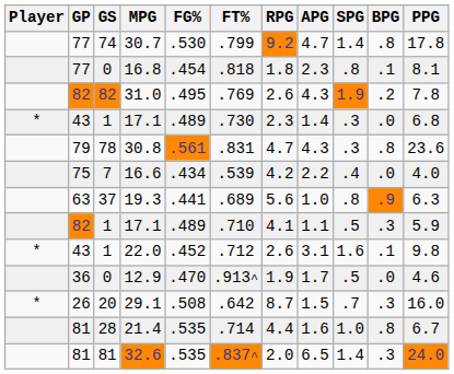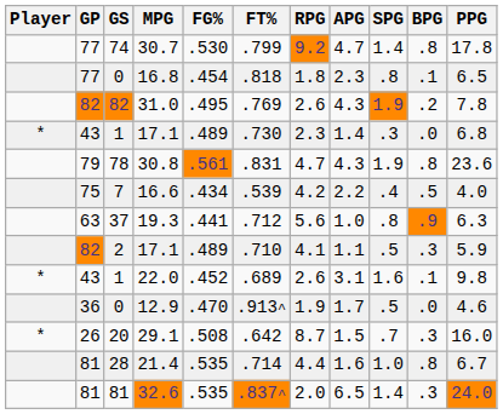16.8 | PPG: 8.1 -> 6.5
30.8 | SPG: .3 -> 1.9
16.6 | BPG: .0 -> .5
19.3 | FT%: .689 -> .712
82 / 17.1 | GS: 1 -> 2
22.0 | FT%: .712 -> .689
